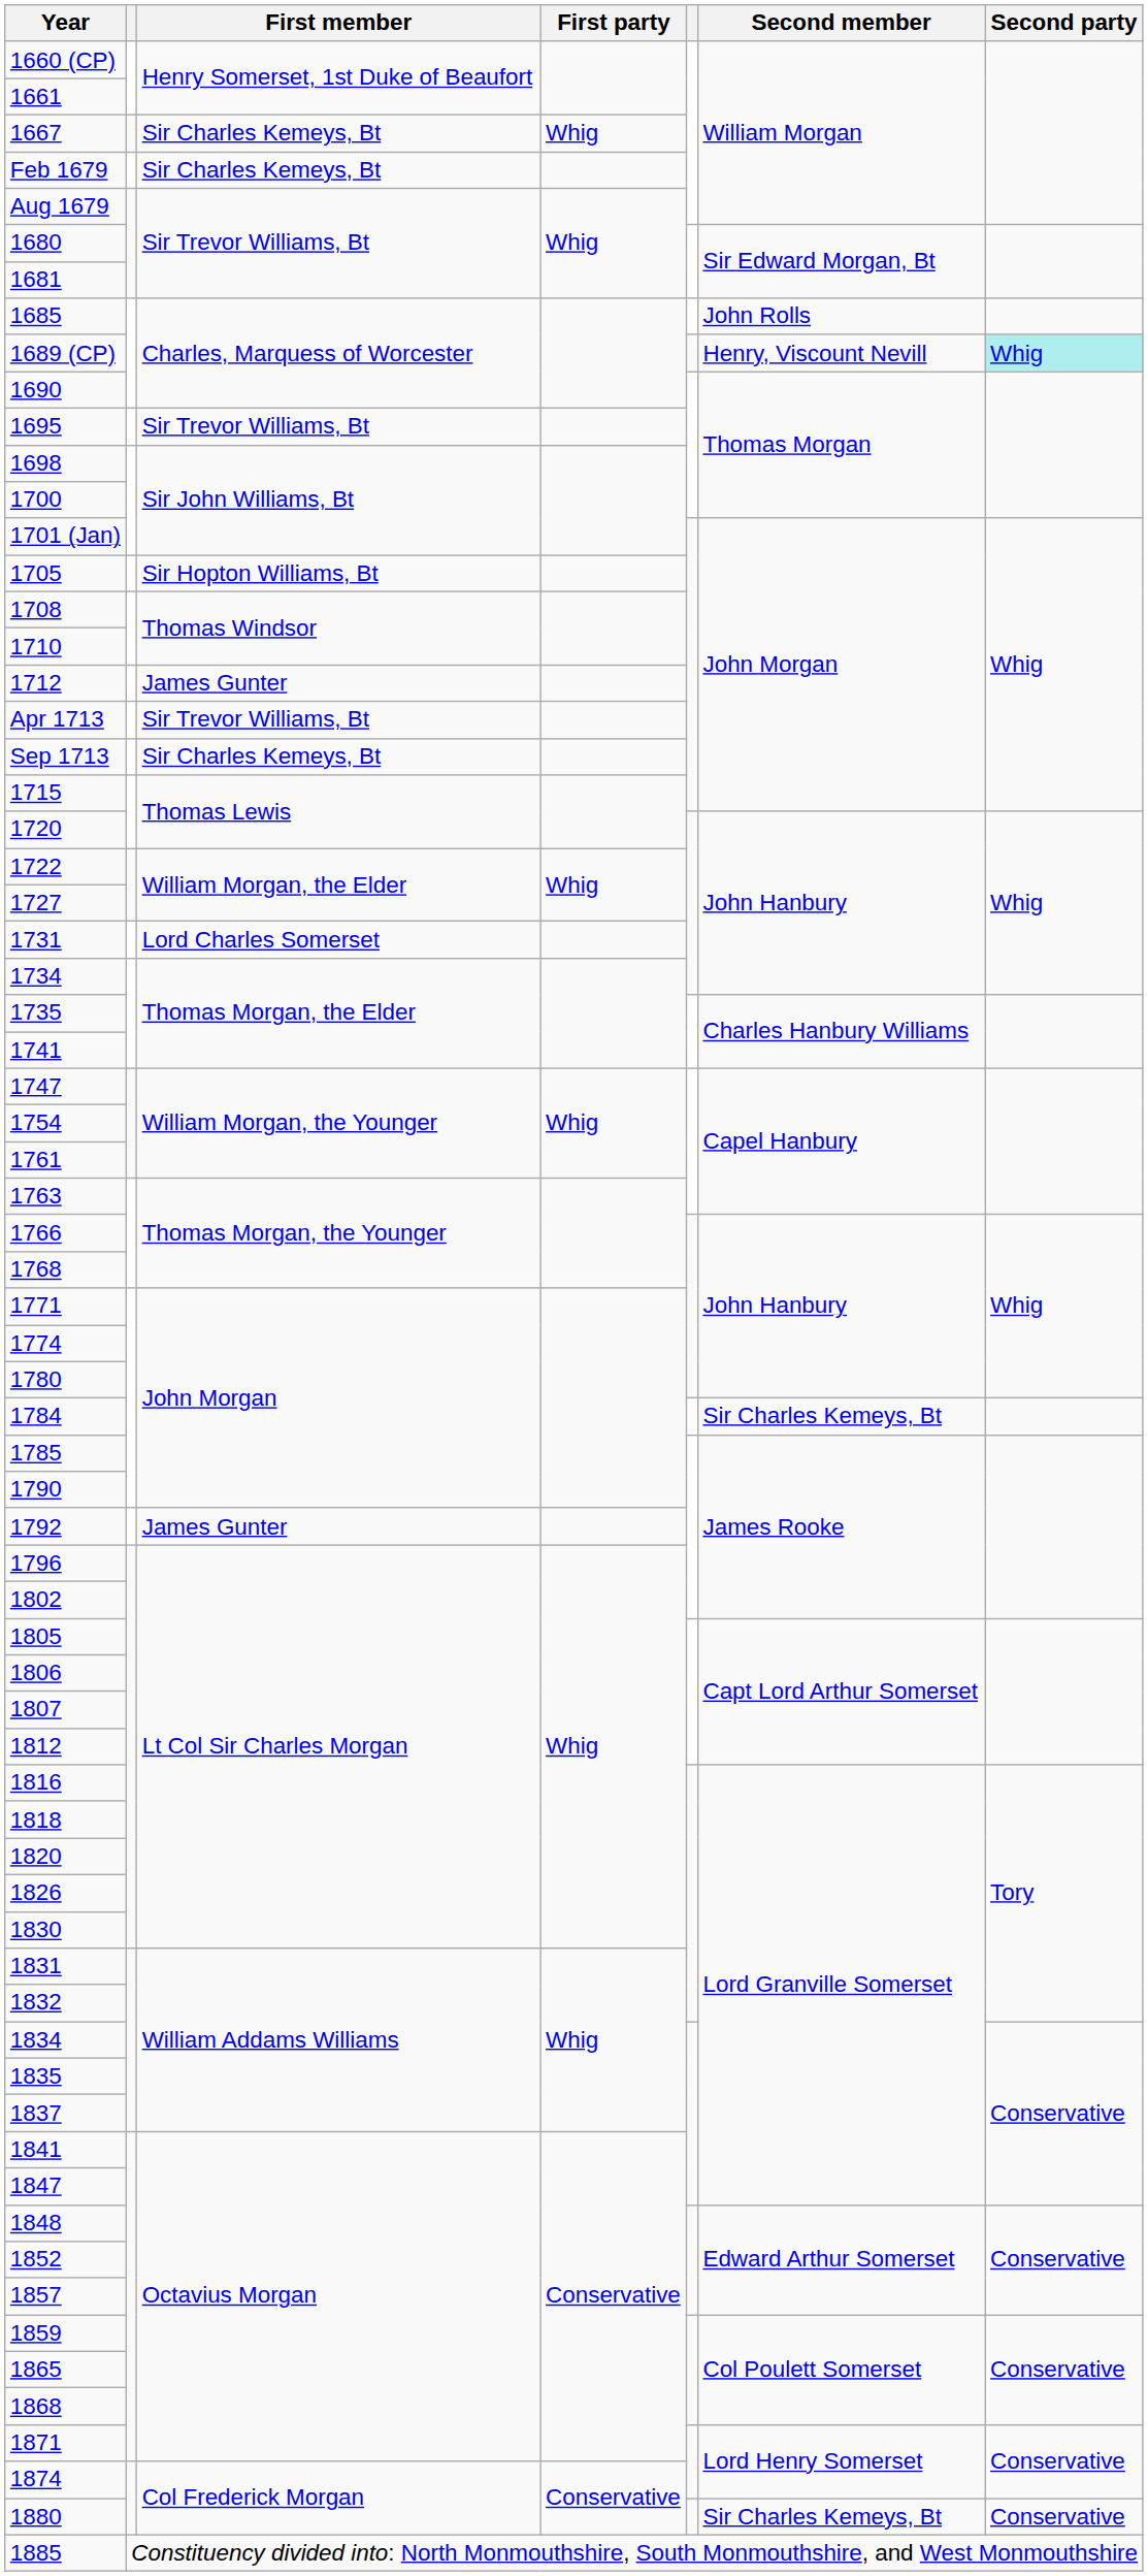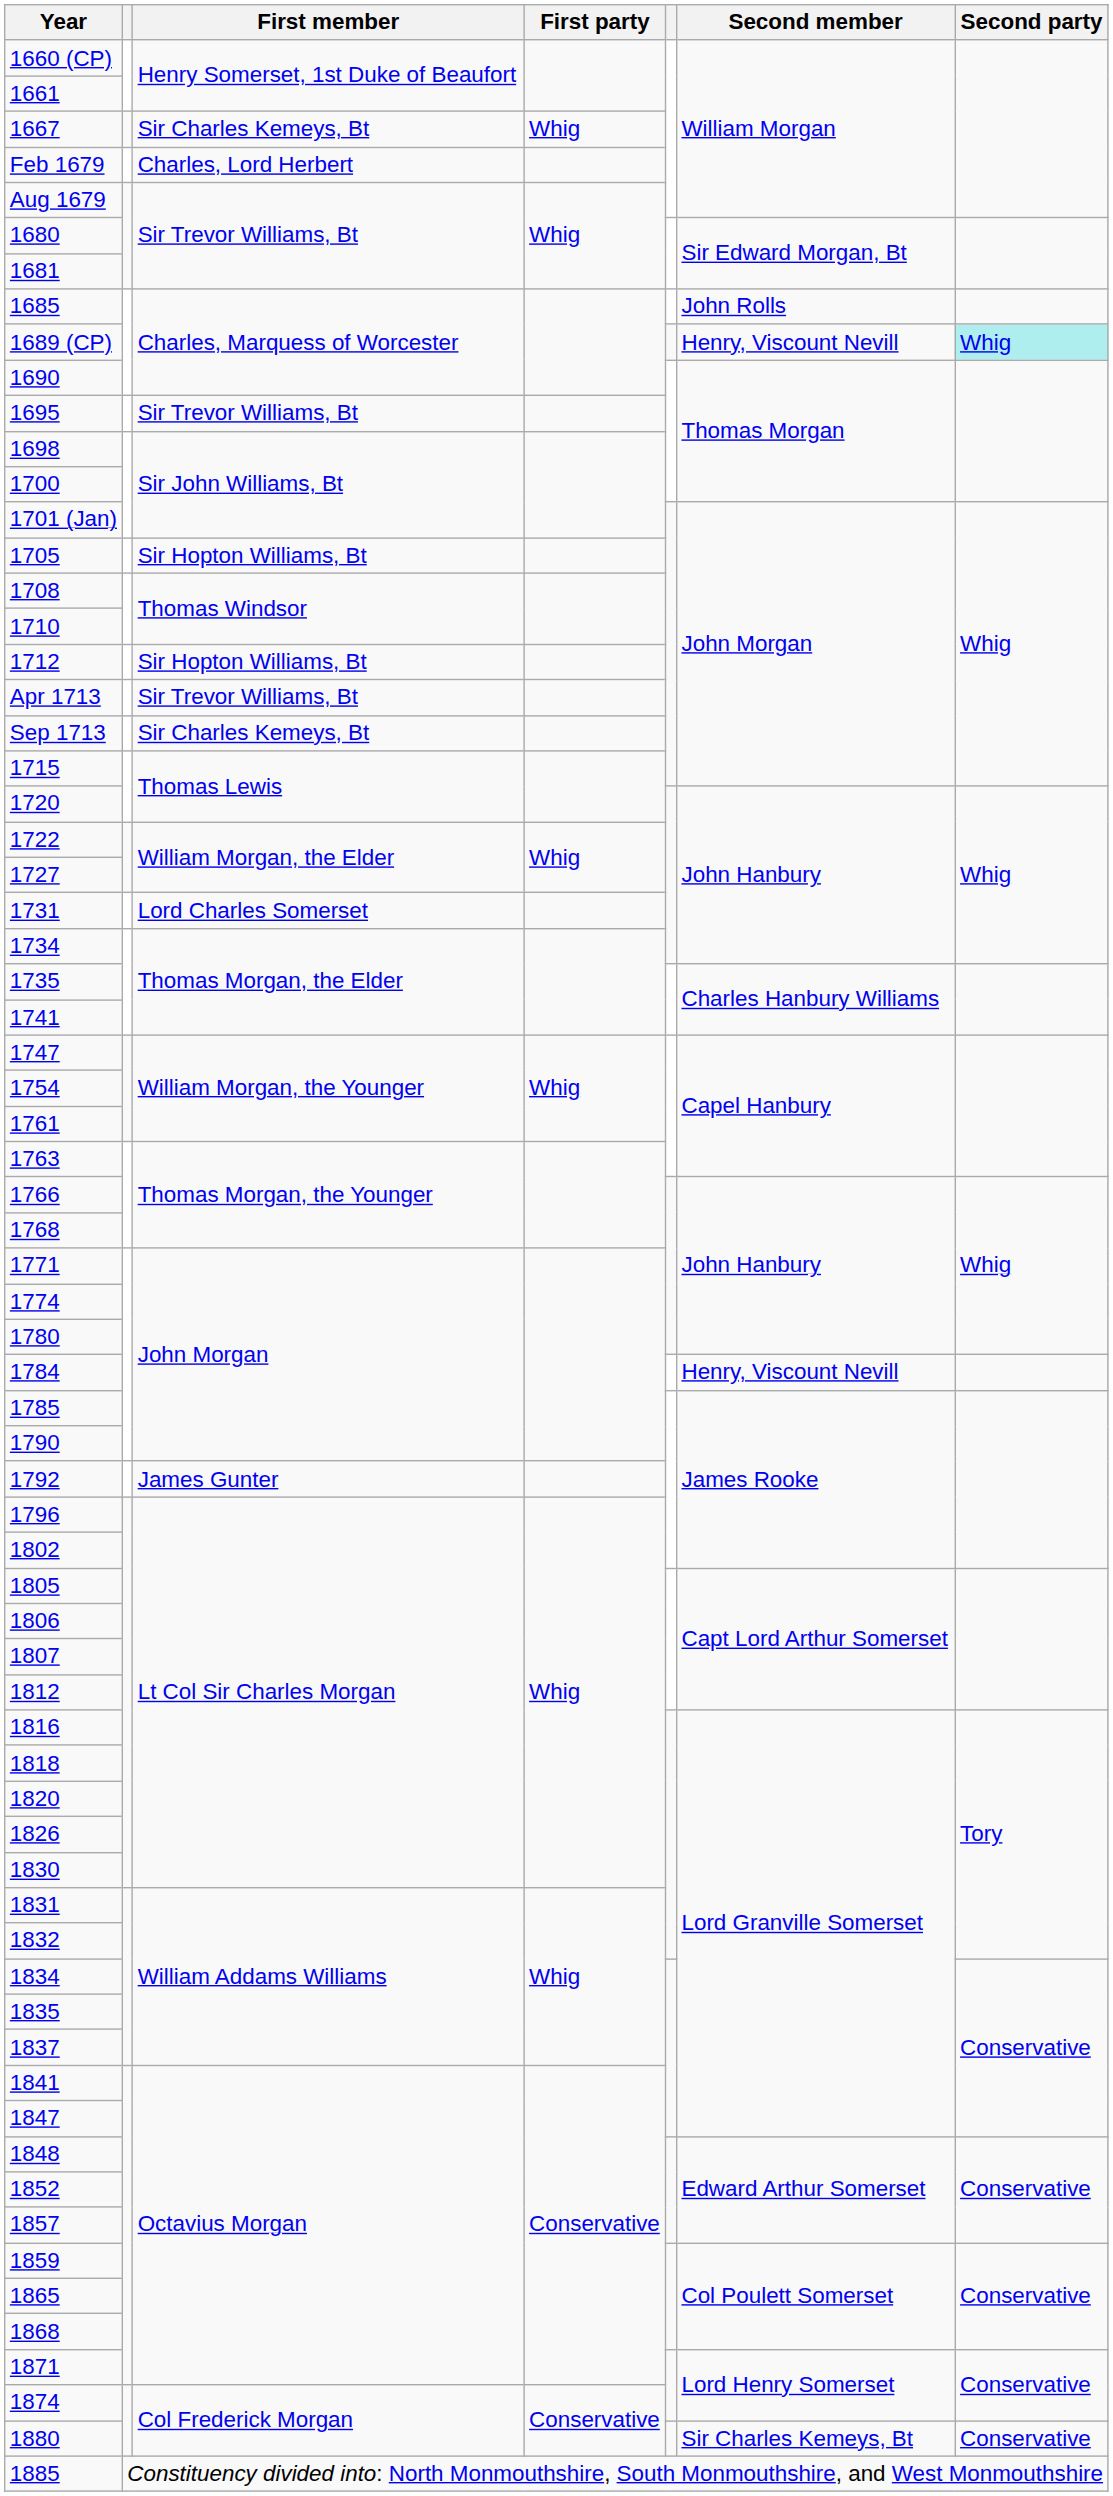Feb 1679 | First member: Sir Charles Kemeys, Bt -> Charles, Lord Herbert
1712 | First member: James Gunter -> Sir Hopton Williams, Bt
1784 | Second member: Sir Charles Kemeys, Bt -> Henry, Viscount Nevill
